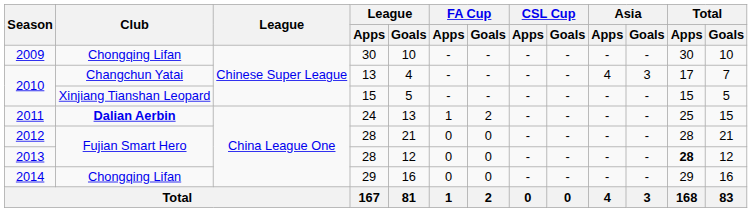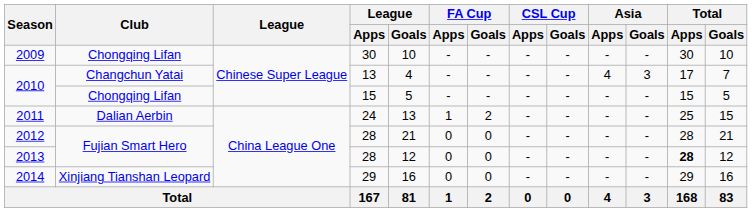2010 / 15 | Club: Xinjiang Tianshan Leopard -> Chongqing Lifan
2011 | Club: bold -> normal
2014 | Club: Chongqing Lifan -> Xinjiang Tianshan Leopard
